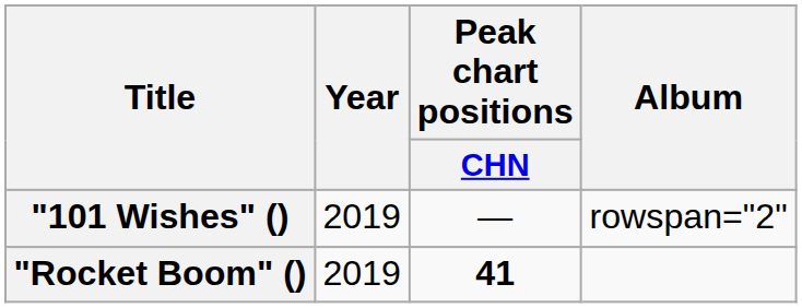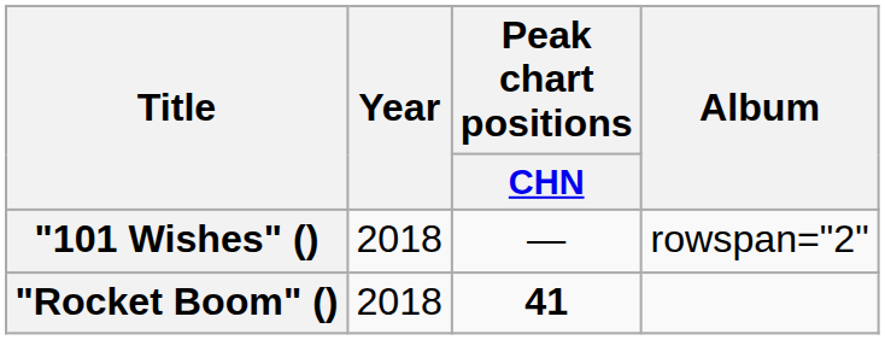"101 Wishes" () | Year: 2019 -> 2018
"Rocket Boom" () | Year: 2019 -> 2018
